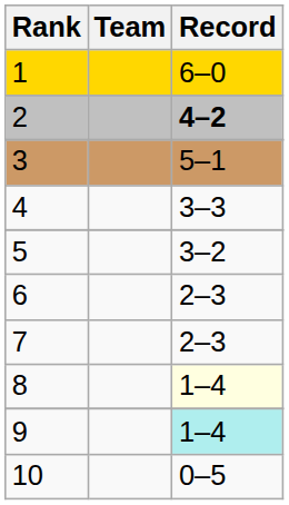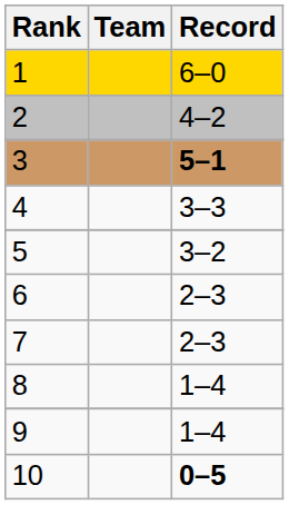2 | Record: bold -> normal
3 | Record: normal -> bold
8 | Record: lightyellow background -> no background
9 | Record: paleturquoise background -> no background
10 | Record: normal -> bold
